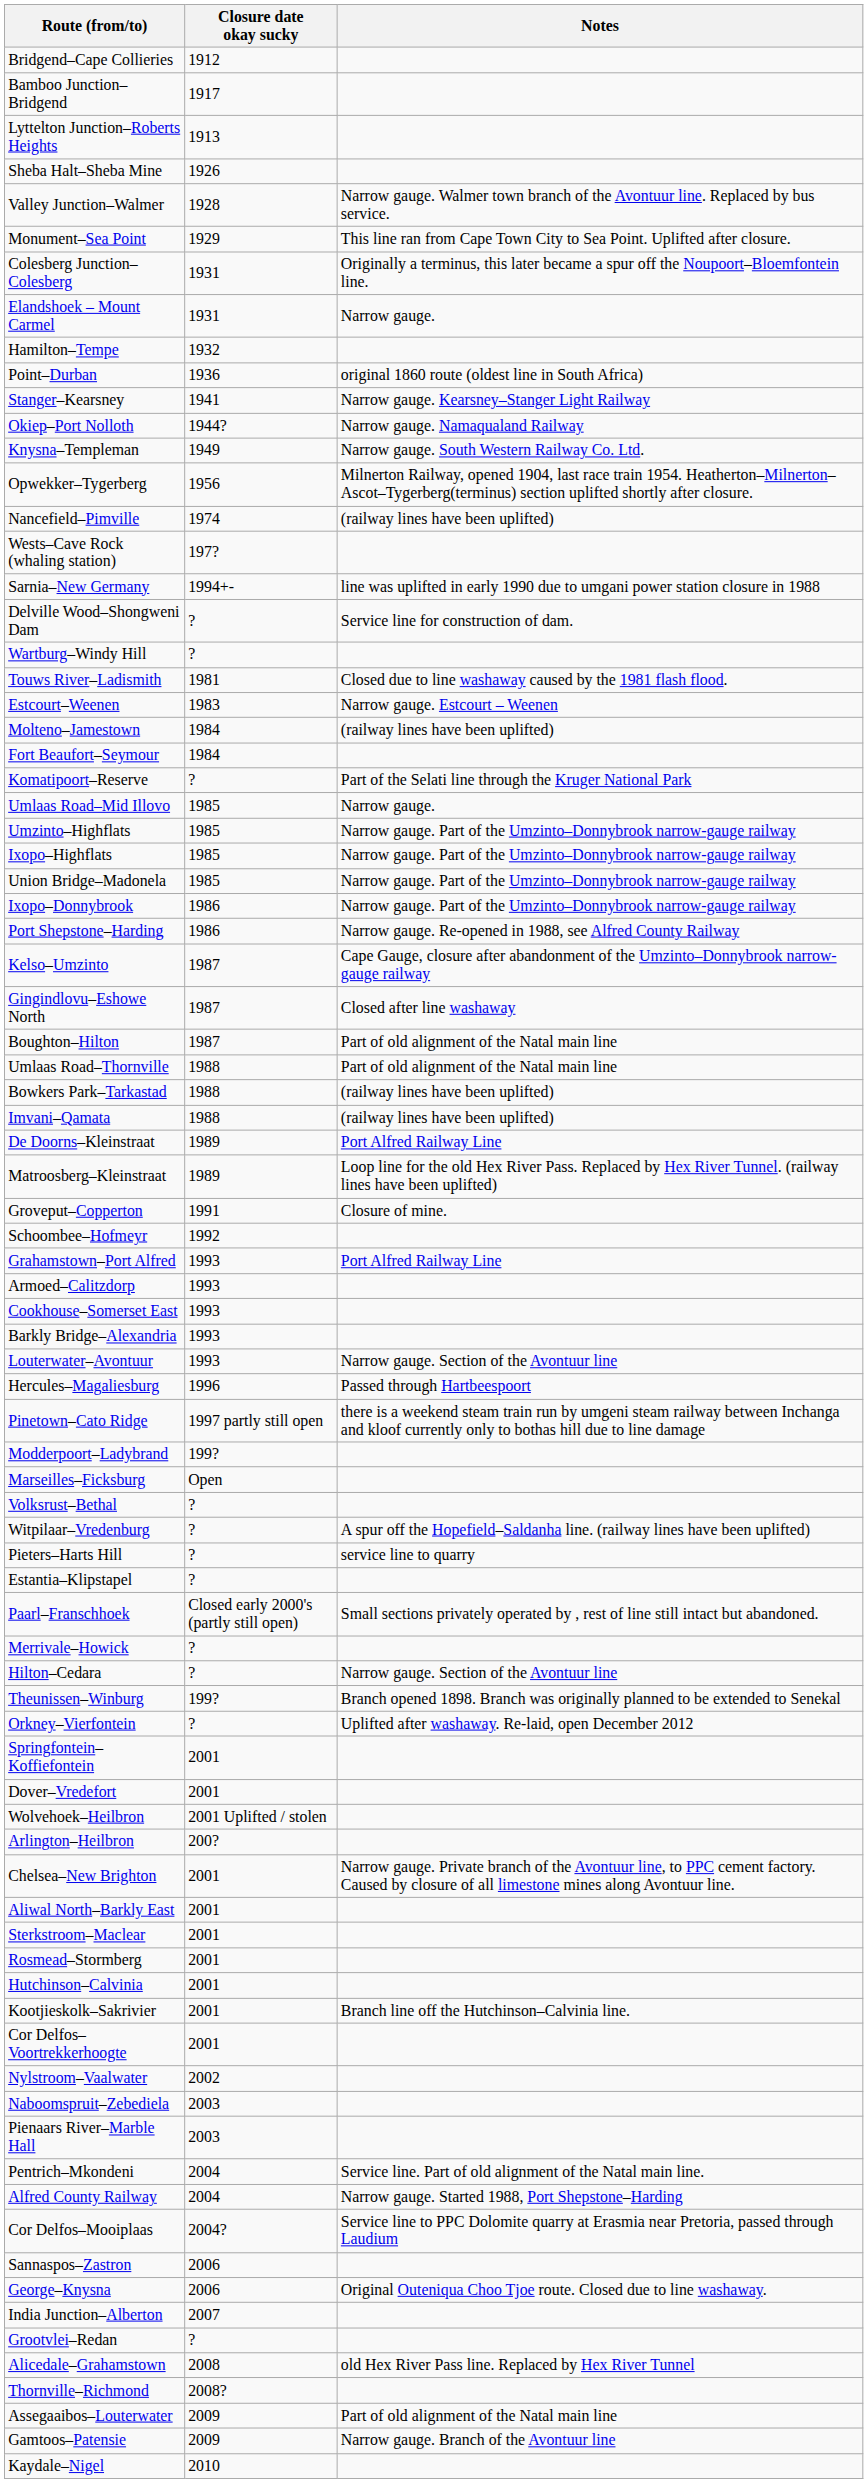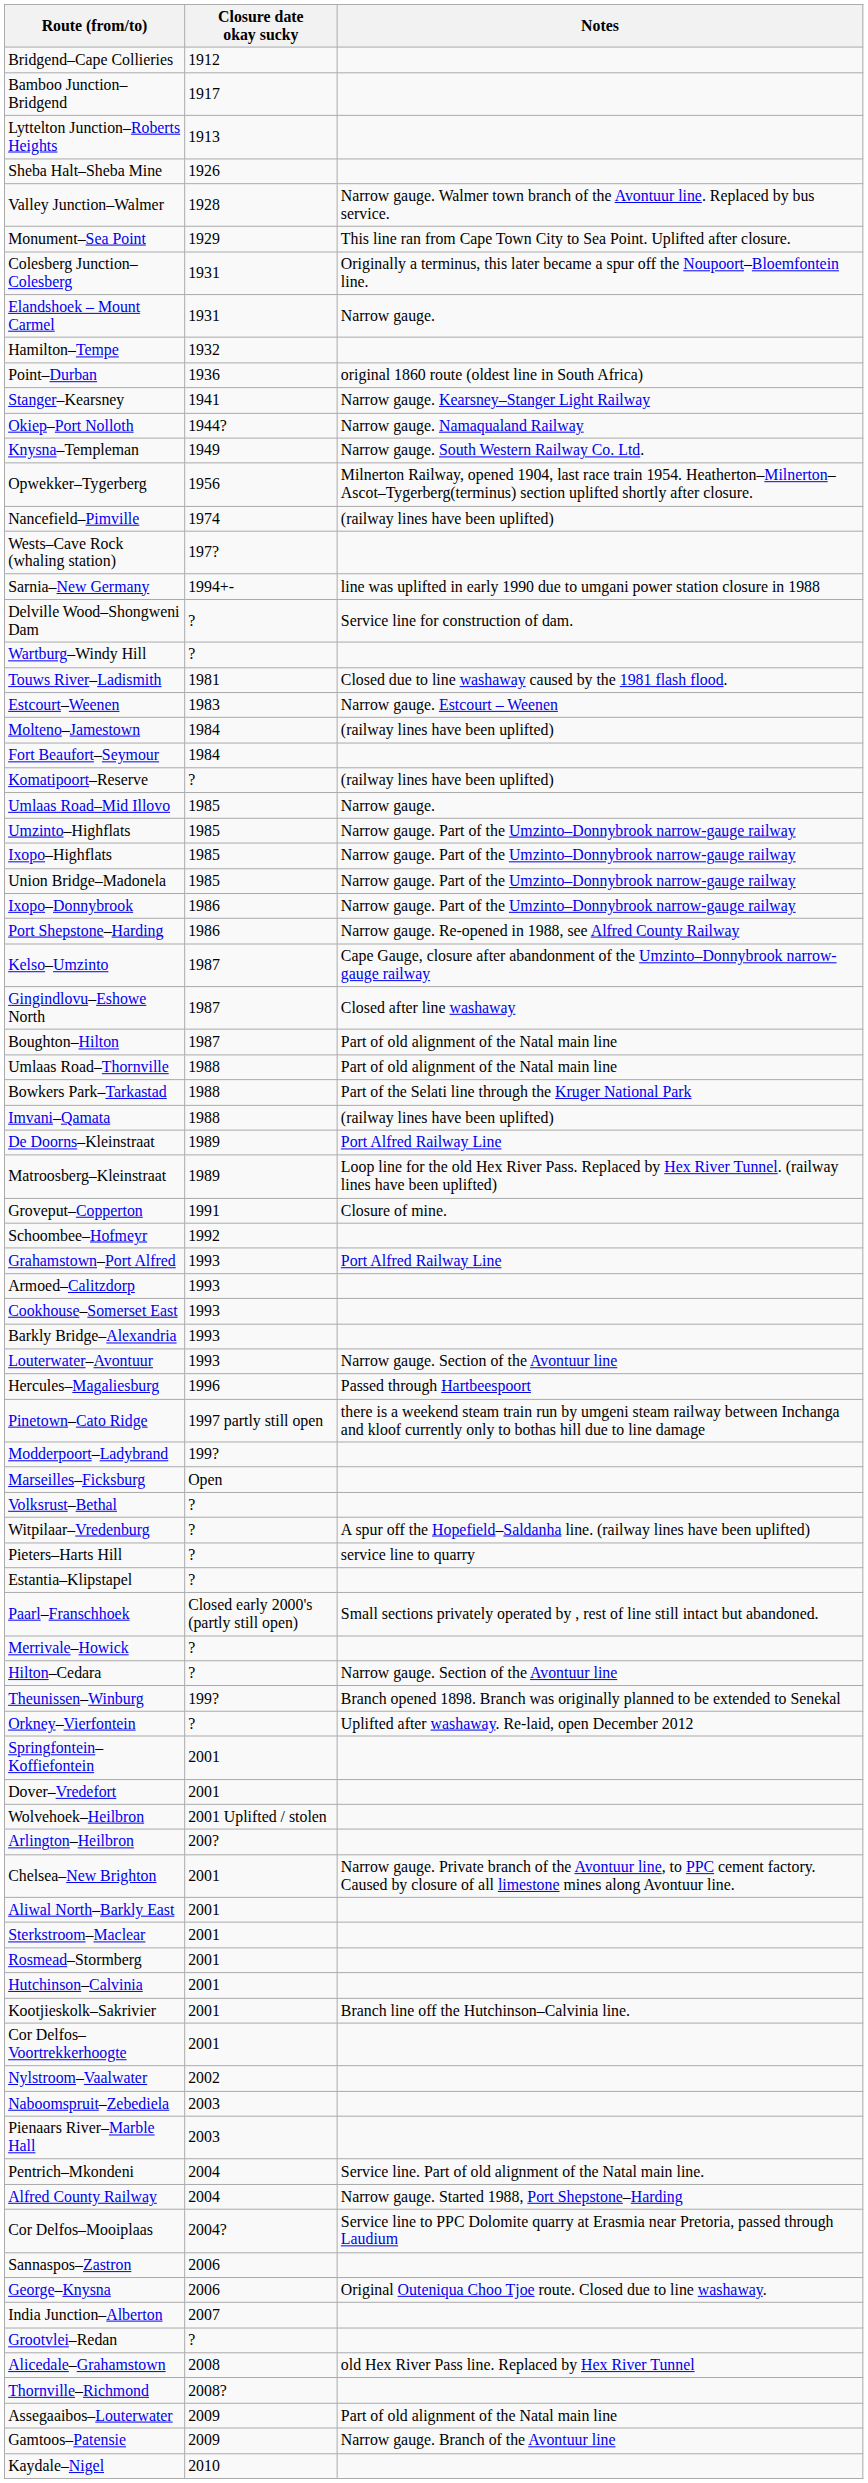Komatipoort–Reserve | Notes: Part of the Selati line through the Kruger National Park -> (railway lines have been uplifted)
Bowkers Park–Tarkastad | Notes: (railway lines have been uplifted) -> Part of the Selati line through the Kruger National Park
